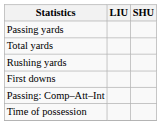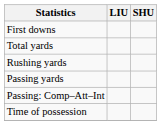rows swapped: First downs <-> Passing yards
